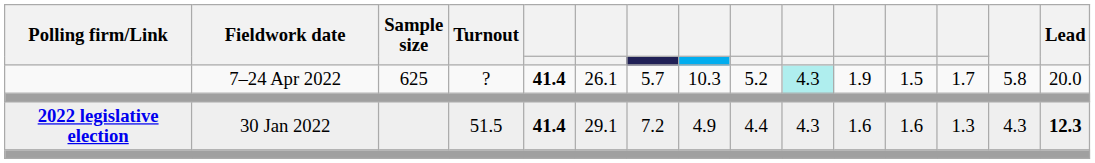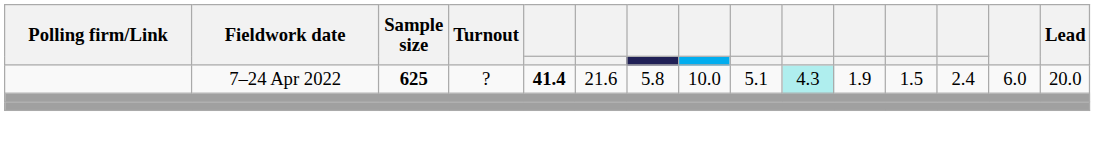7–24 Apr 2022 | Sample size: normal -> bold
7–24 Apr 2022 | column 6: 26.1 -> 21.6
7–24 Apr 2022 | column 7: 5.7 -> 5.8
7–24 Apr 2022 | column 8: 10.3 -> 10.0
7–24 Apr 2022 | column 9: 5.2 -> 5.1
7–24 Apr 2022 | column 13: 1.7 -> 2.4
7–24 Apr 2022 | column 14: 5.8 -> 6.0
- row: 2022 legislative election | 30 Jan 2022 | 51.5 | 41.4 | 29.1 | 7.2 | 4.9 | 4.4 | 4.3 | 1.6 | 1.6 | 1.3 | 4.3 | 12.3
